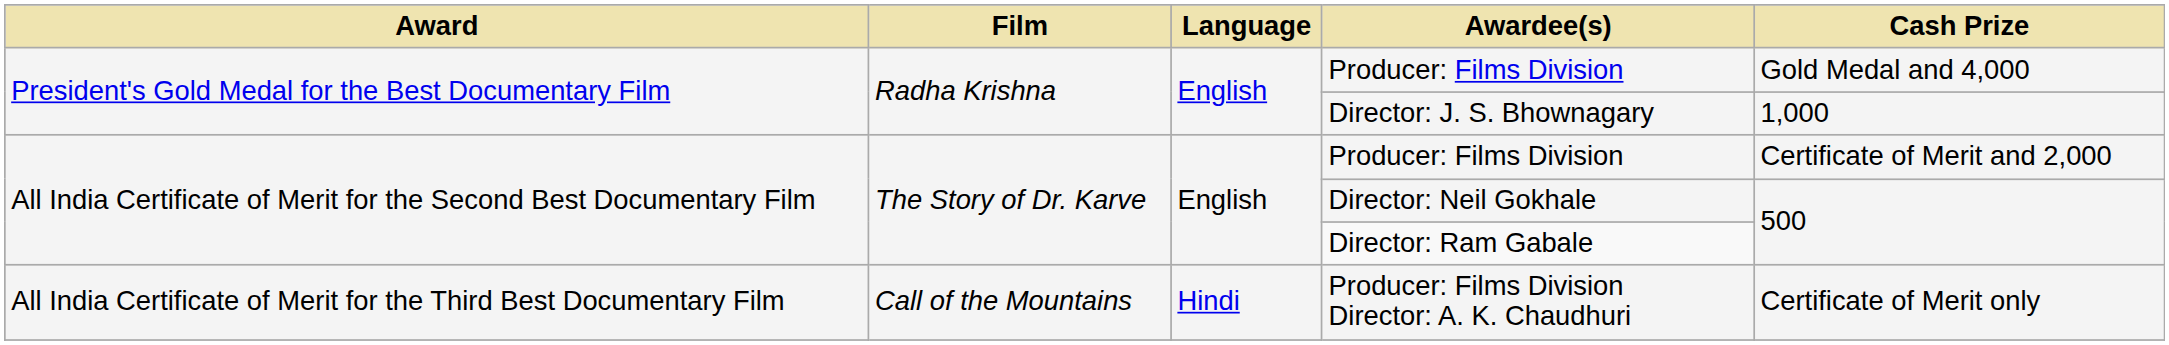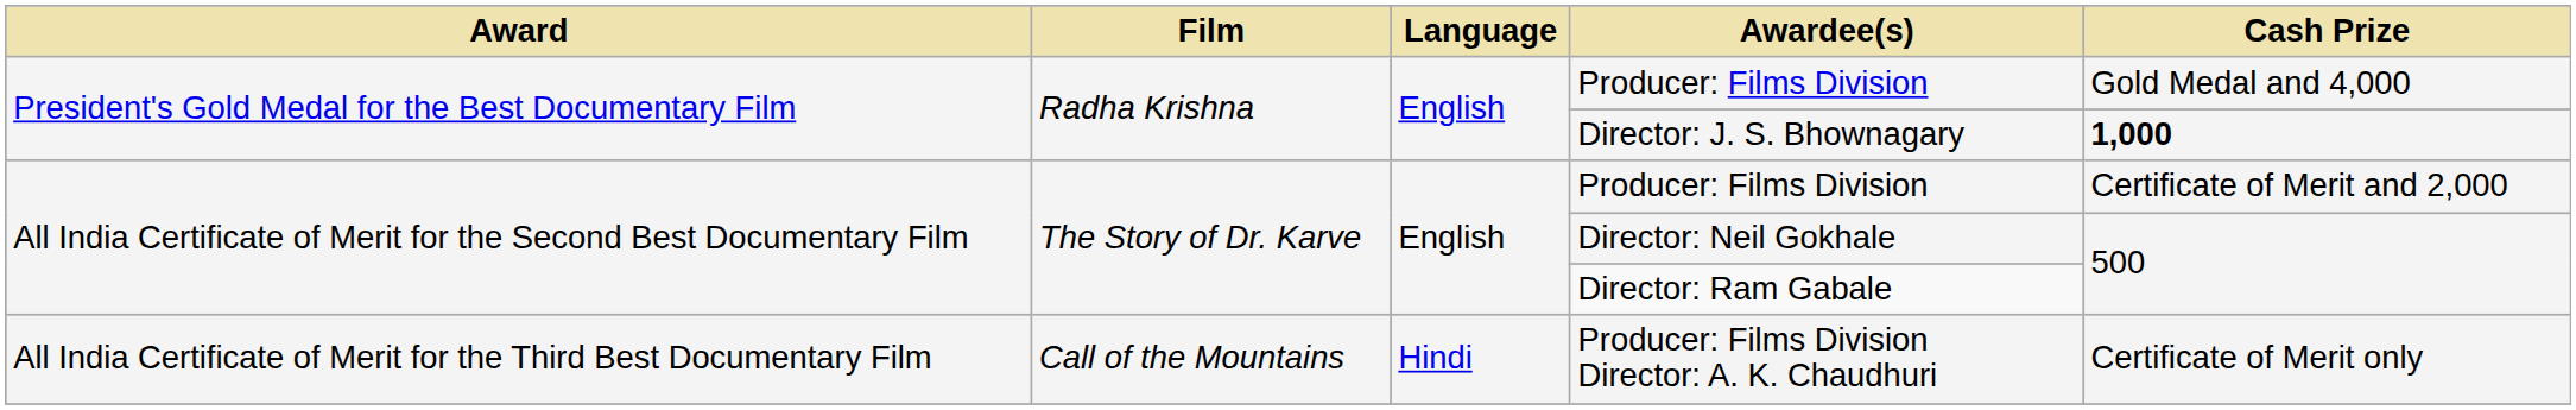Director: J. S. Bhownagary | Cash Prize: normal -> bold
